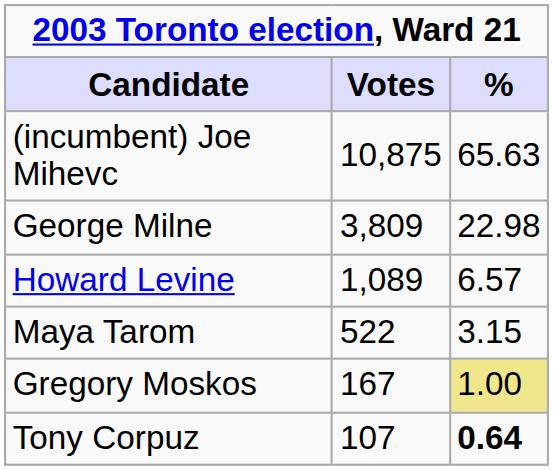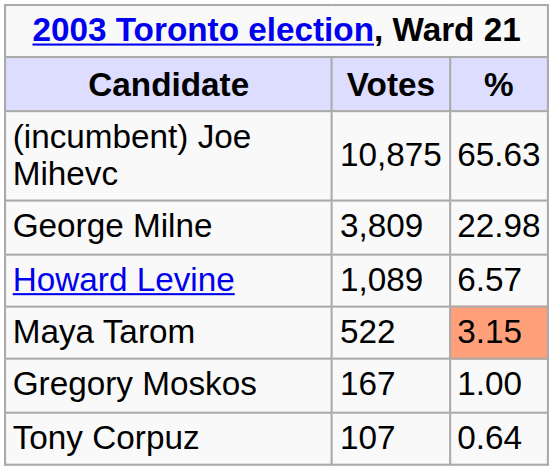Maya Tarom | %: no background -> lightsalmon background
Gregory Moskos | %: khaki background -> no background
Tony Corpuz | %: bold -> normal
